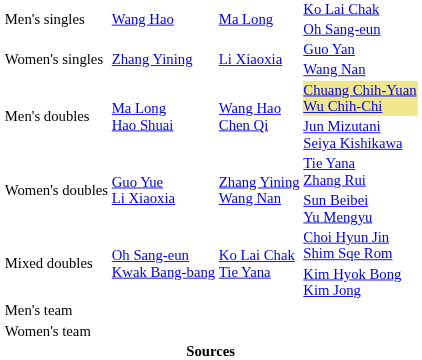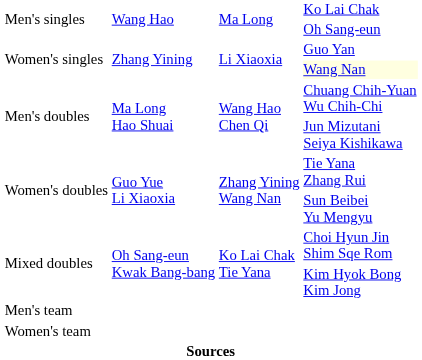Wang Nan | column 4: no background -> lightyellow background
Chuang Chih-Yuan Wu Chih-Chi | column 4: khaki background -> no background
